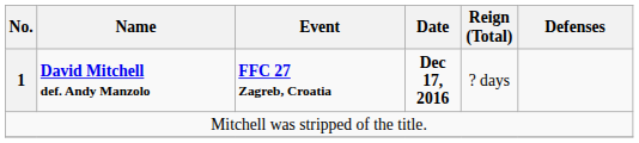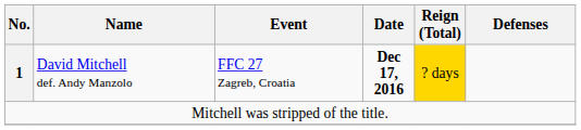1 | Name: bold -> normal
1 | Event: bold -> normal
1 | Reign (Total): no background -> gold background
